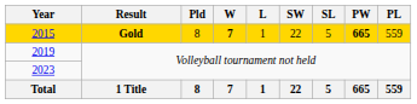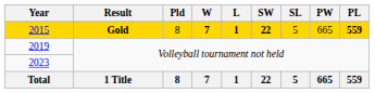2015 | L: normal -> bold
2015 | SW: normal -> bold
2015 | PW: bold -> normal
2015 | PL: normal -> bold
